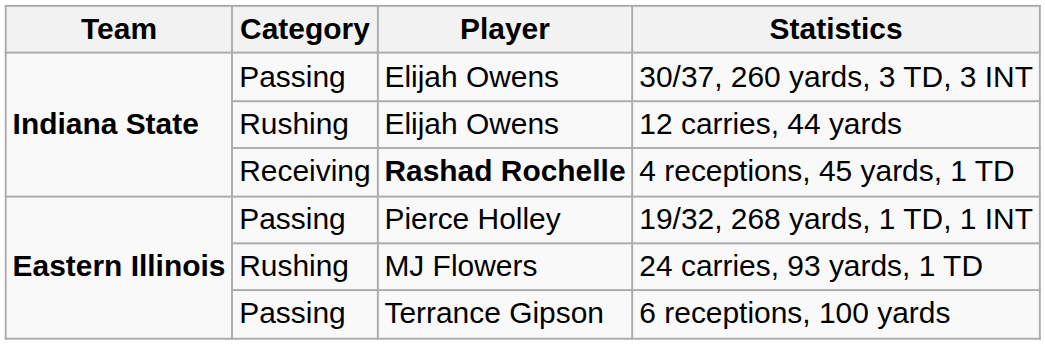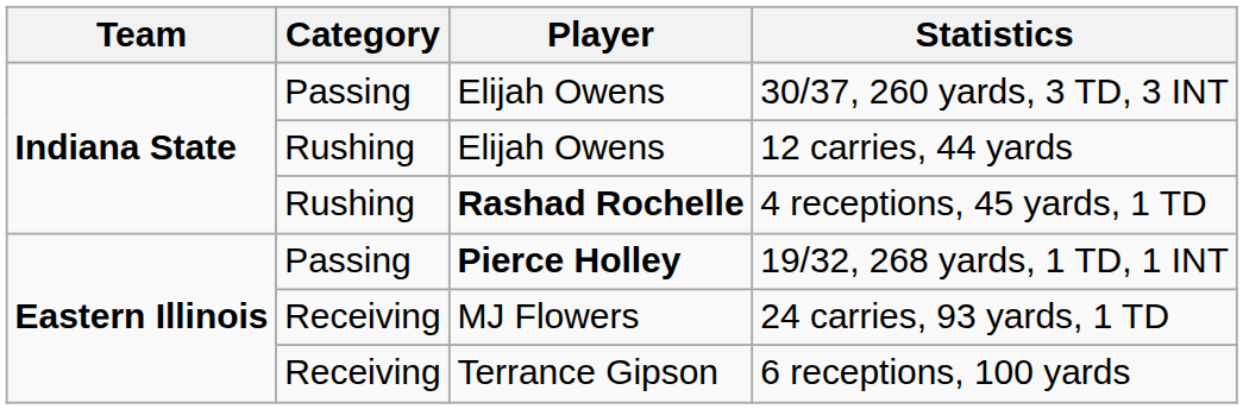4 receptions, 45 yards, 1 TD | Category: Receiving -> Rushing
19/32, 268 yards, 1 TD, 1 INT | Player: normal -> bold
24 carries, 93 yards, 1 TD | Category: Rushing -> Receiving
6 receptions, 100 yards | Category: Passing -> Receiving
